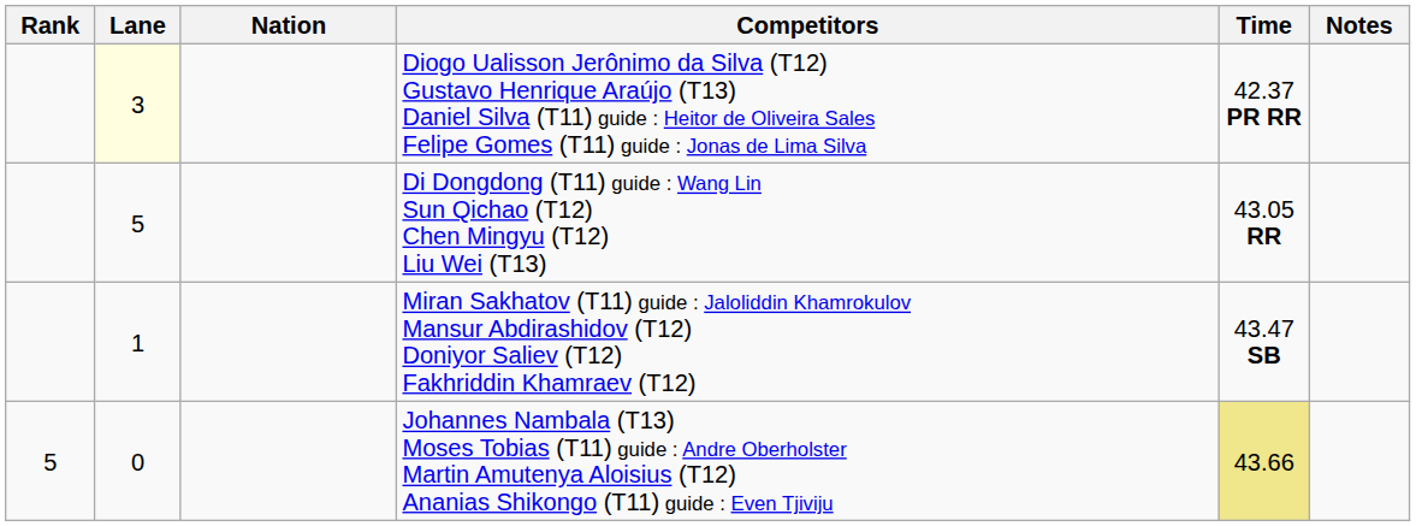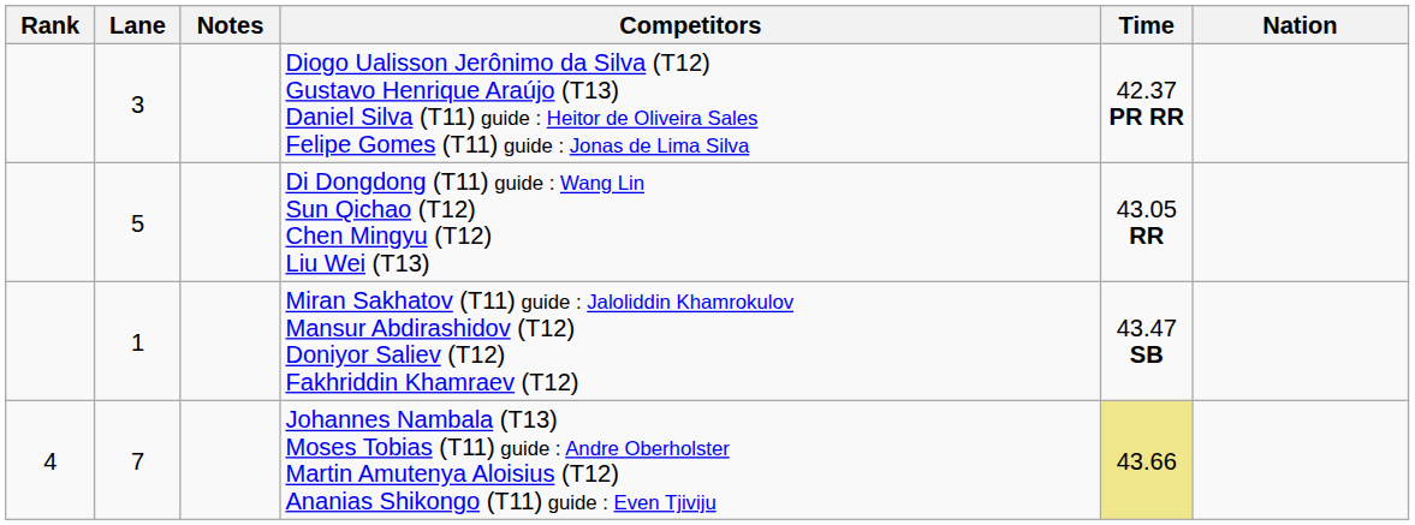columns swapped: Nation <-> Notes
row 2 | Lane: lightyellow background -> no background
row 5 | Rank: 5 -> 4
row 5 | Lane: 0 -> 7
